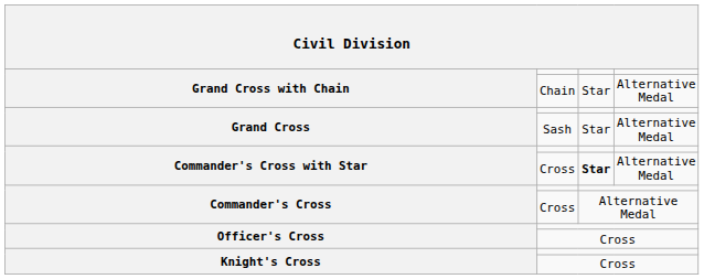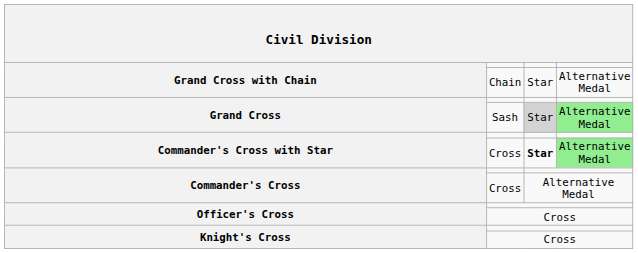Grand Cross / Sash | column 3: no background -> lightgrey background
Grand Cross / Sash | column 4: no background -> lightgreen background
Commander's Cross with Star / Cross | column 4: no background -> lightgreen background
